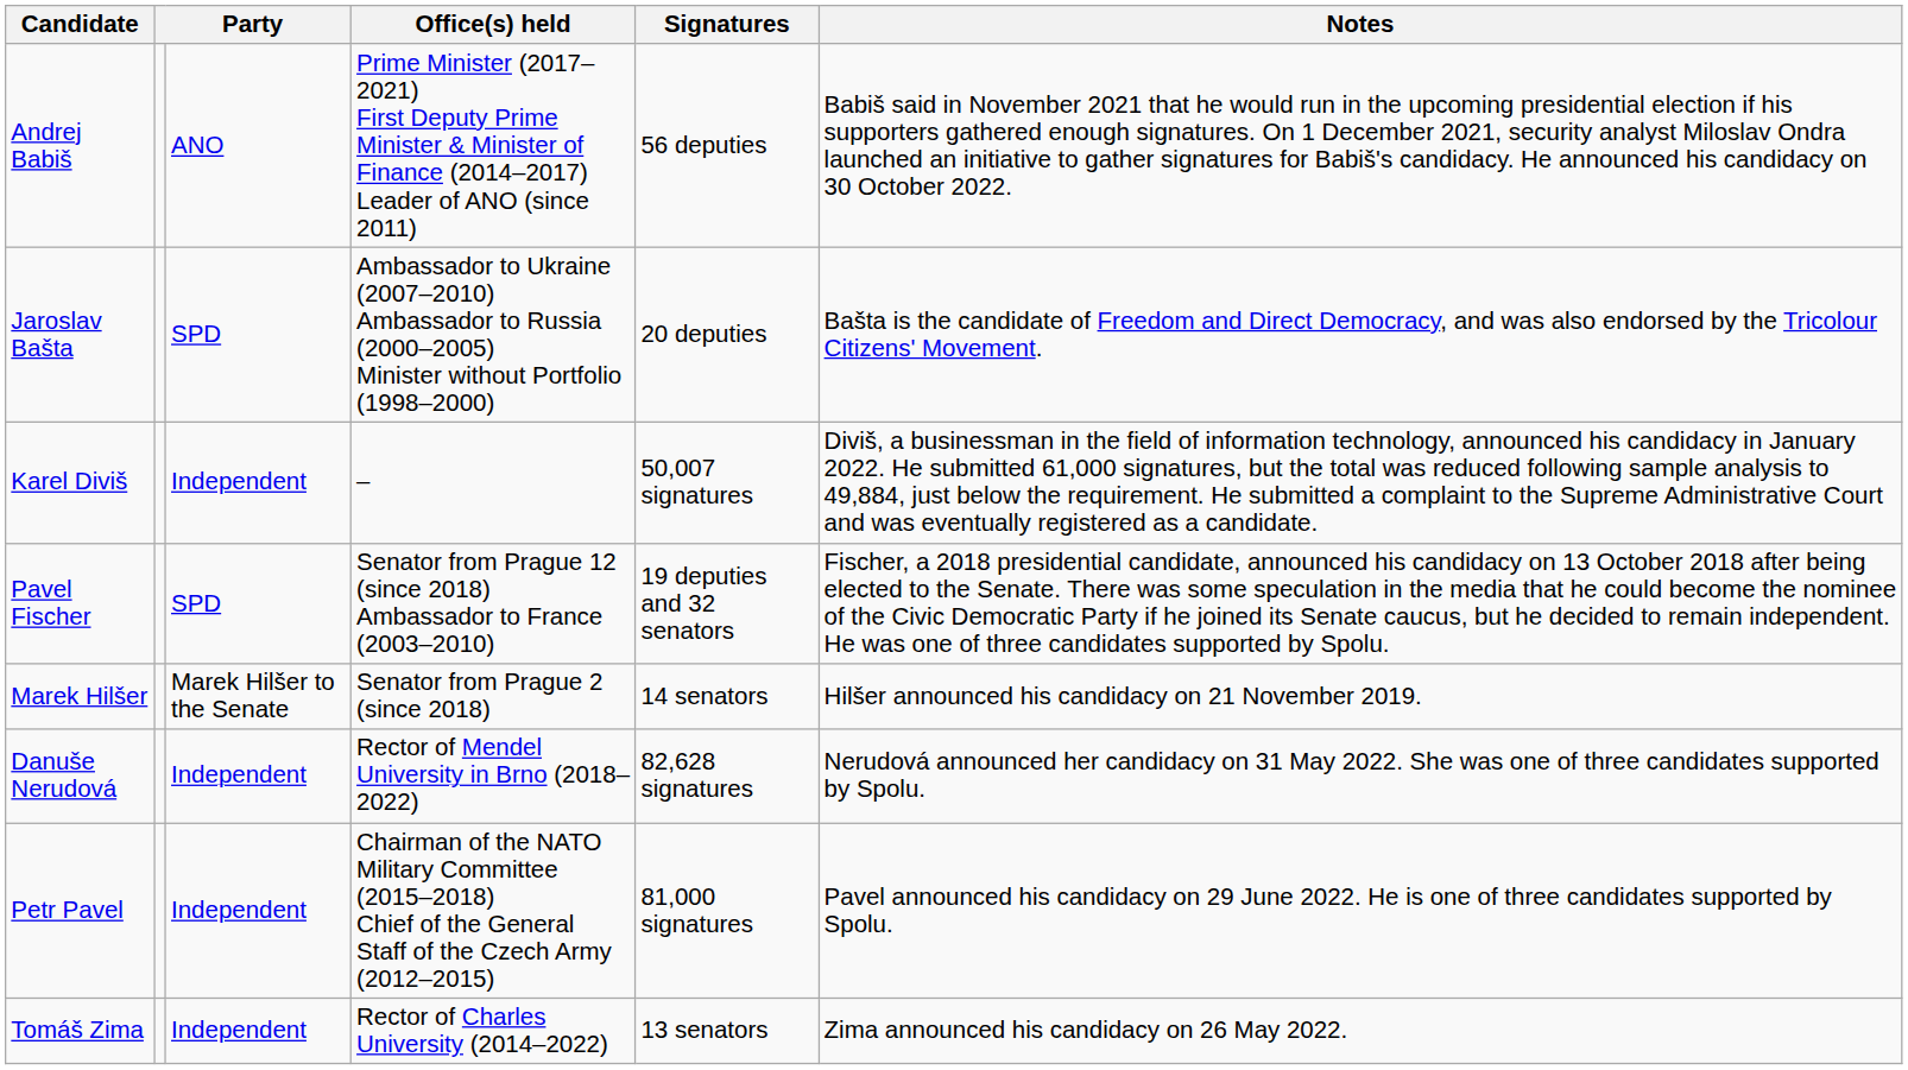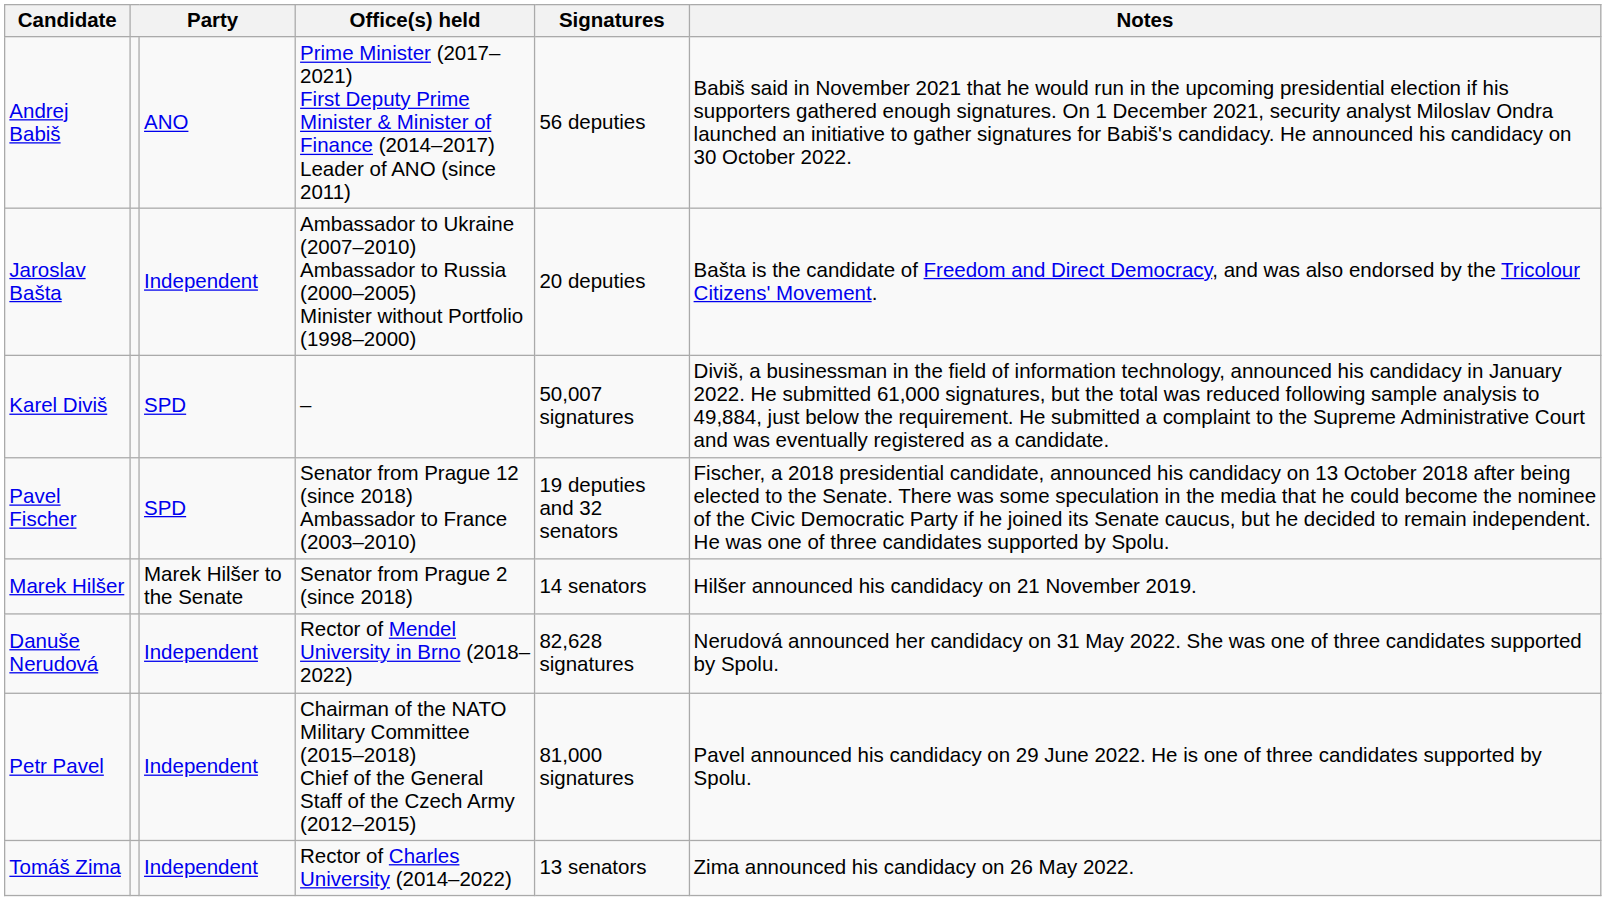Jaroslav Bašta | column 3: SPD -> Independent
Karel Diviš | column 3: Independent -> SPD
